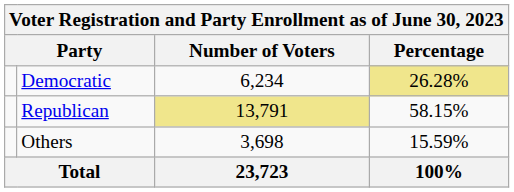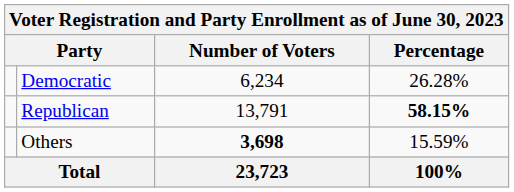Democratic | Percentage: khaki background -> no background
Republican | Number of Voters: khaki background -> no background
Republican | Percentage: normal -> bold
Others | Number of Voters: normal -> bold
